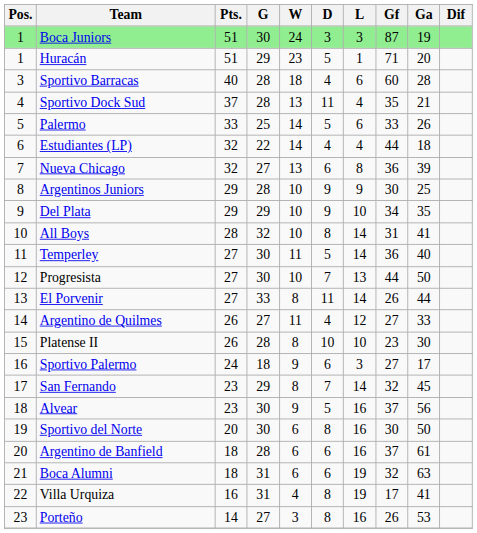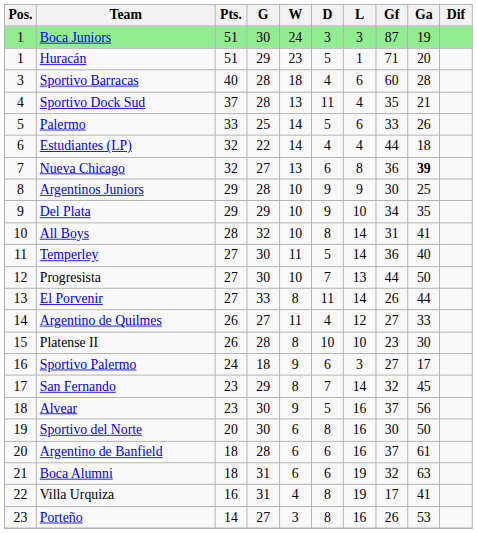Nueva Chicago | Ga: normal -> bold
